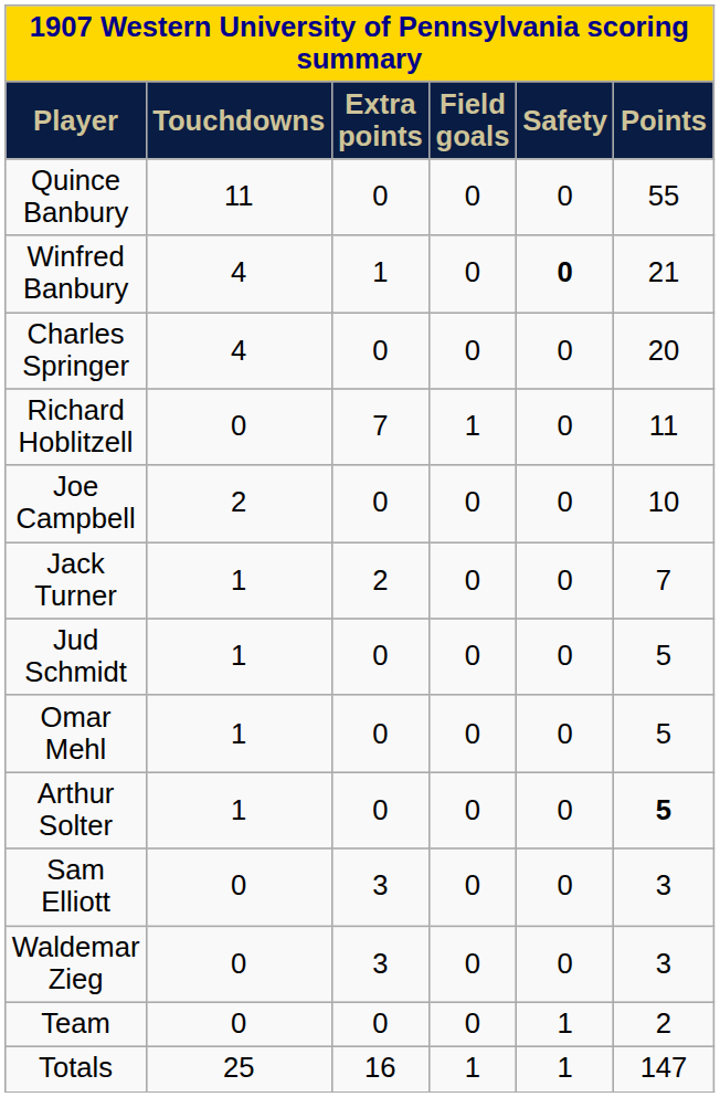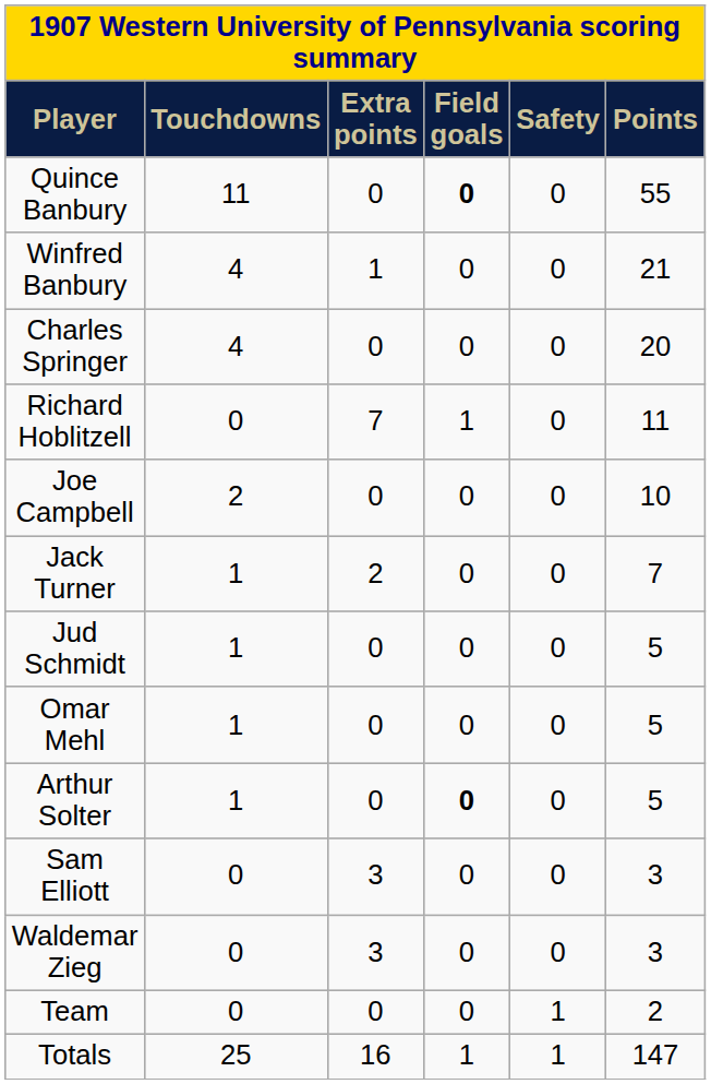Quince Banbury | Field goals: normal -> bold
Winfred Banbury | Safety: bold -> normal
Arthur Solter | Field goals: normal -> bold
Arthur Solter | Points: bold -> normal
